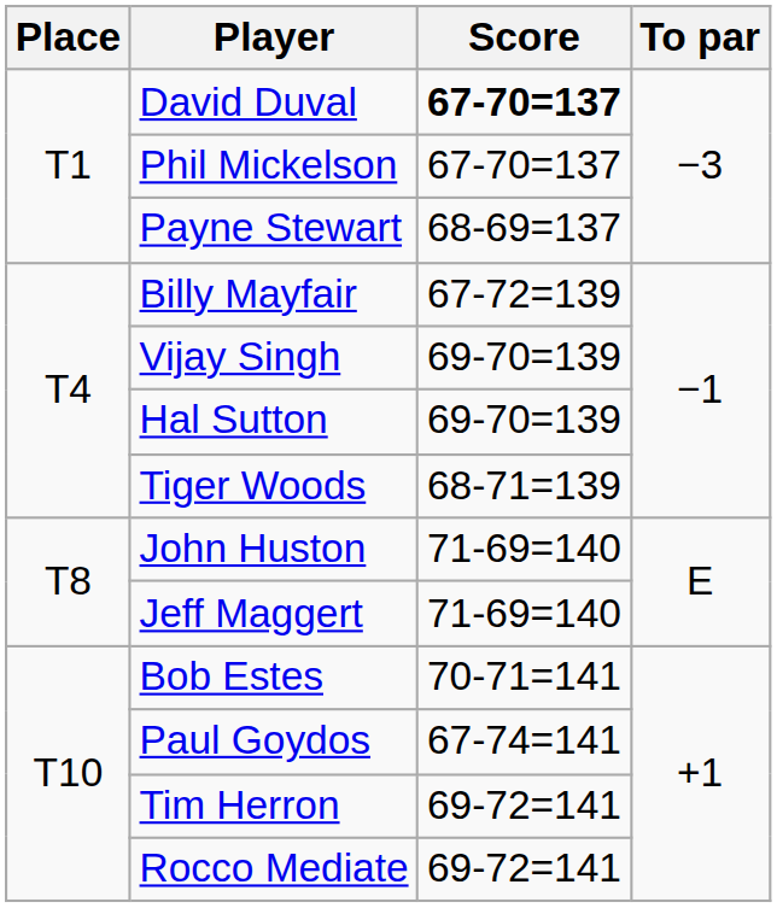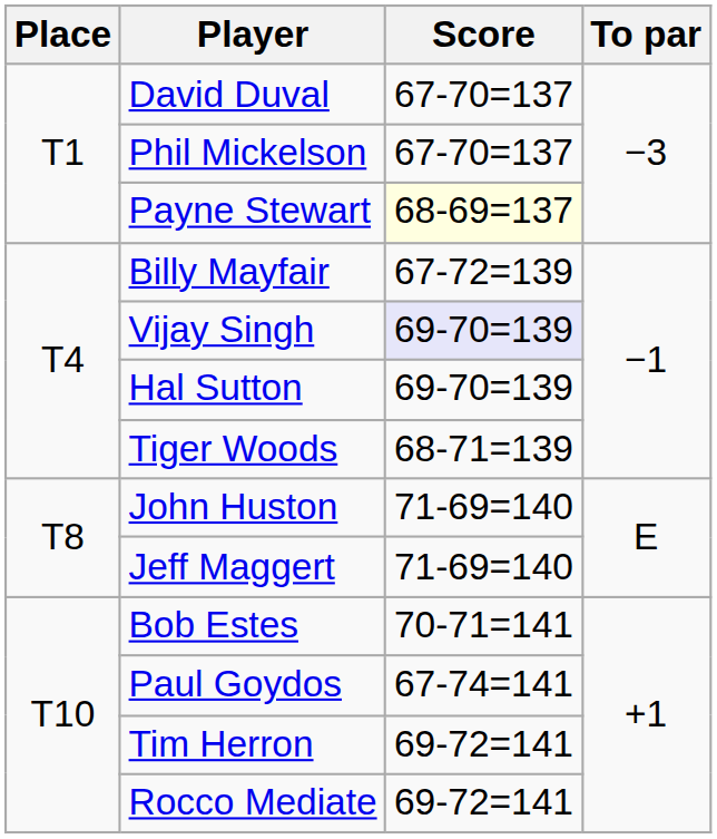David Duval | Score: bold -> normal
Payne Stewart | Score: no background -> lightyellow background
Vijay Singh | Score: no background -> lavender background
